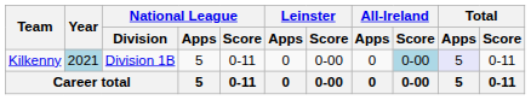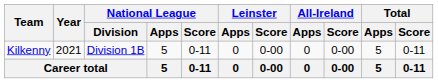Kilkenny | Year: lightblue background -> no background
Kilkenny | All-Ireland / Score: lightblue background -> no background
Kilkenny | Total / Apps: lavender background -> no background
